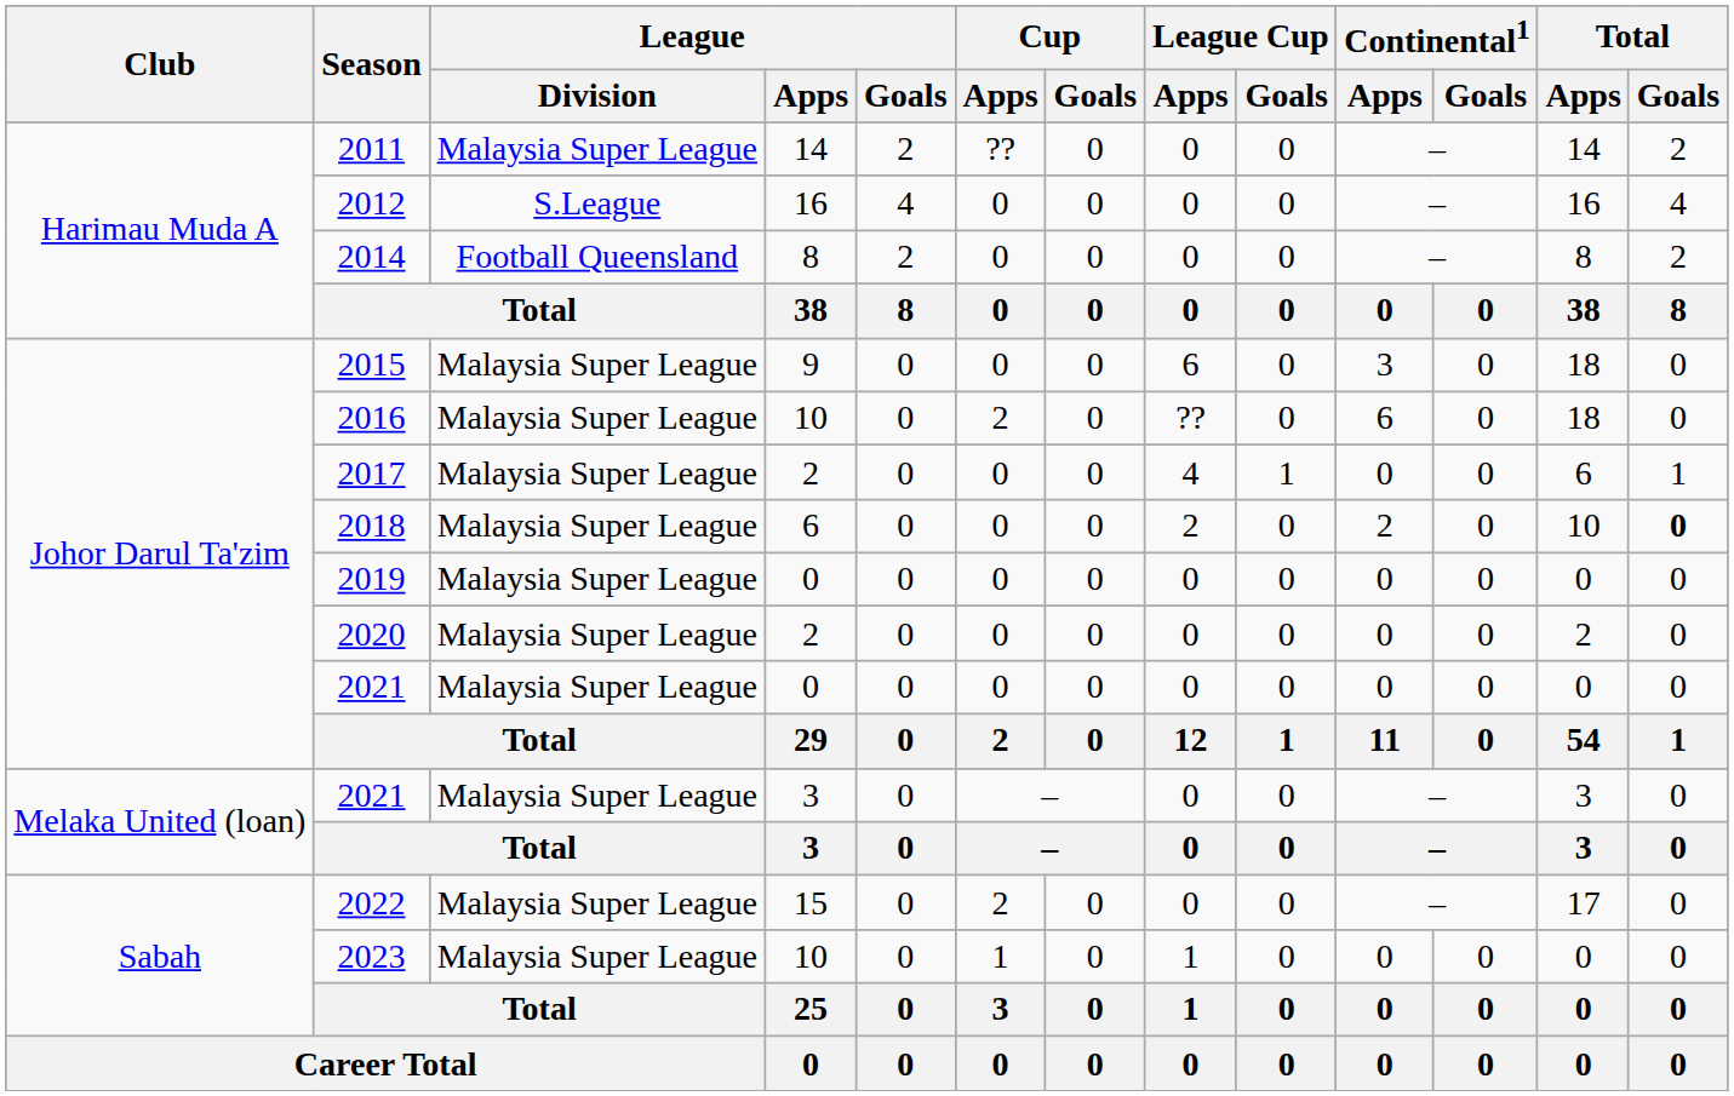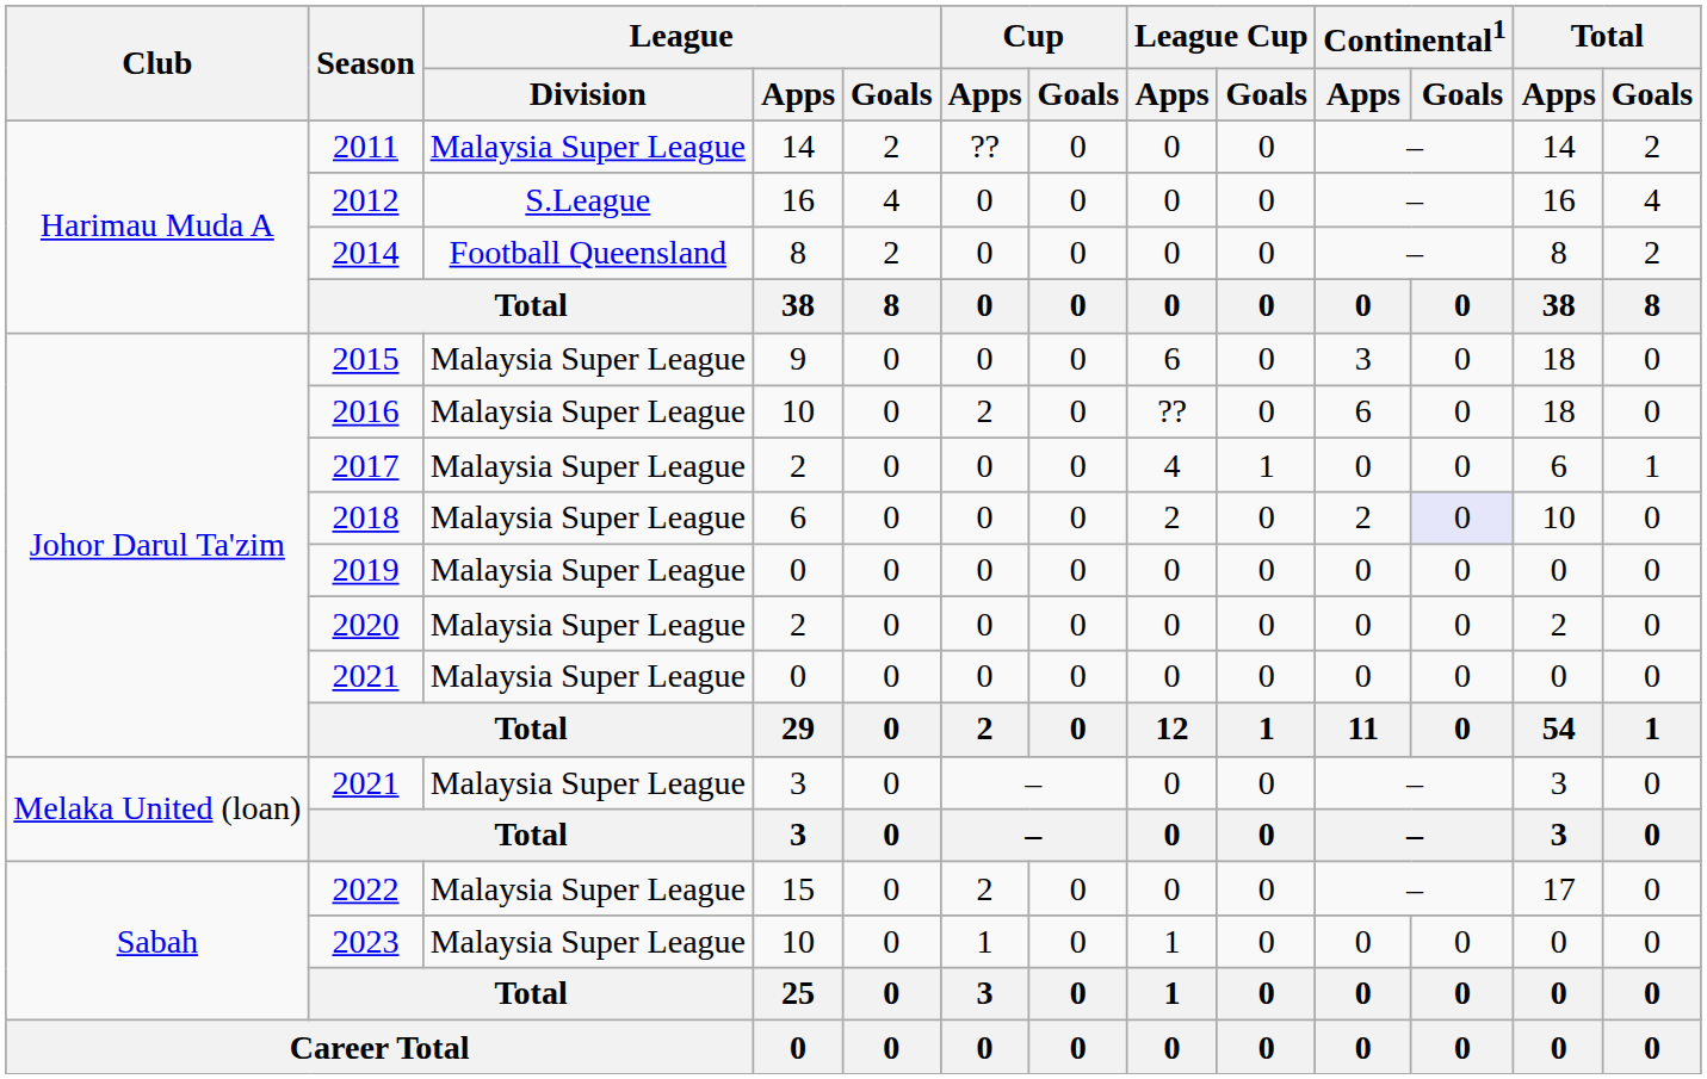2018 | Continental1 / Goals: no background -> lavender background
2018 | Total / Goals: bold -> normal
